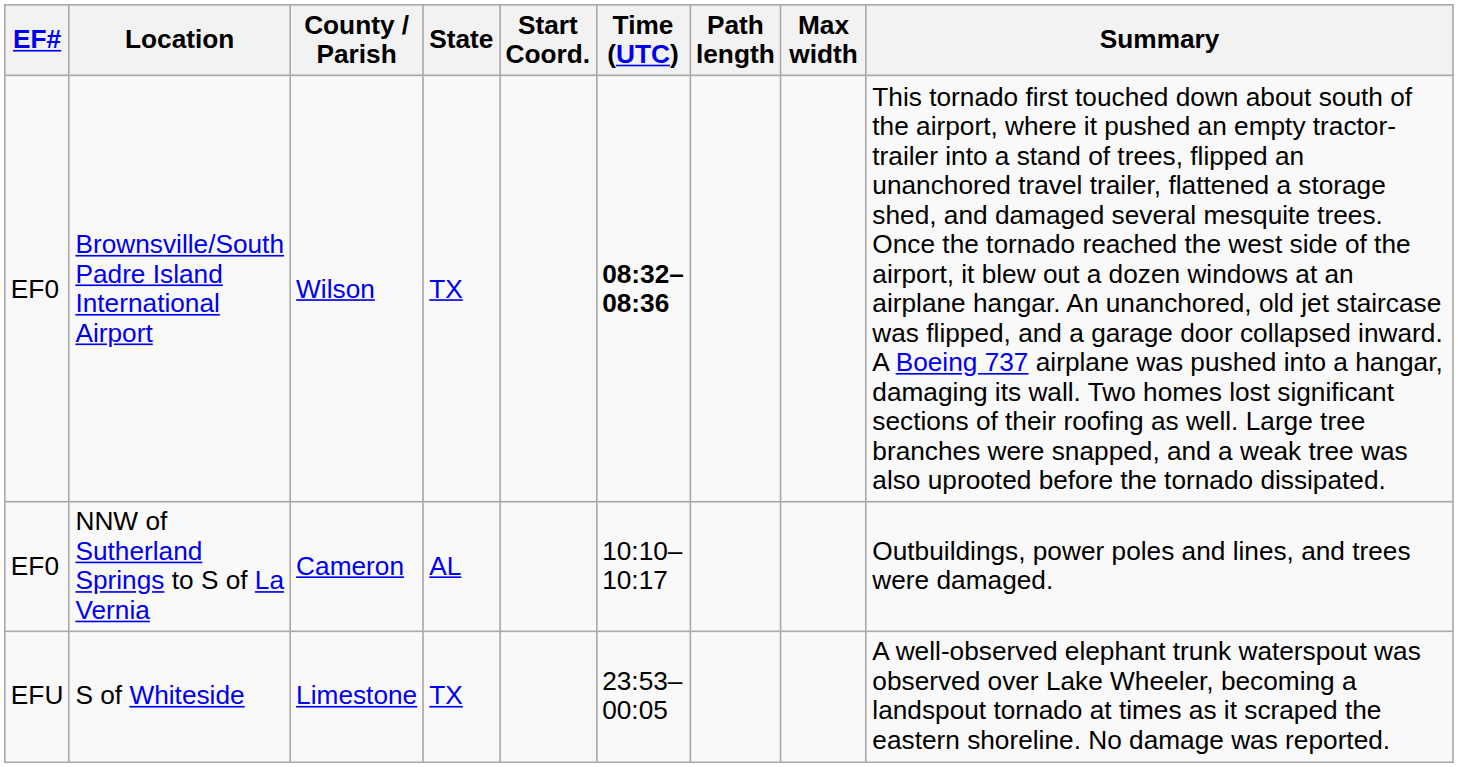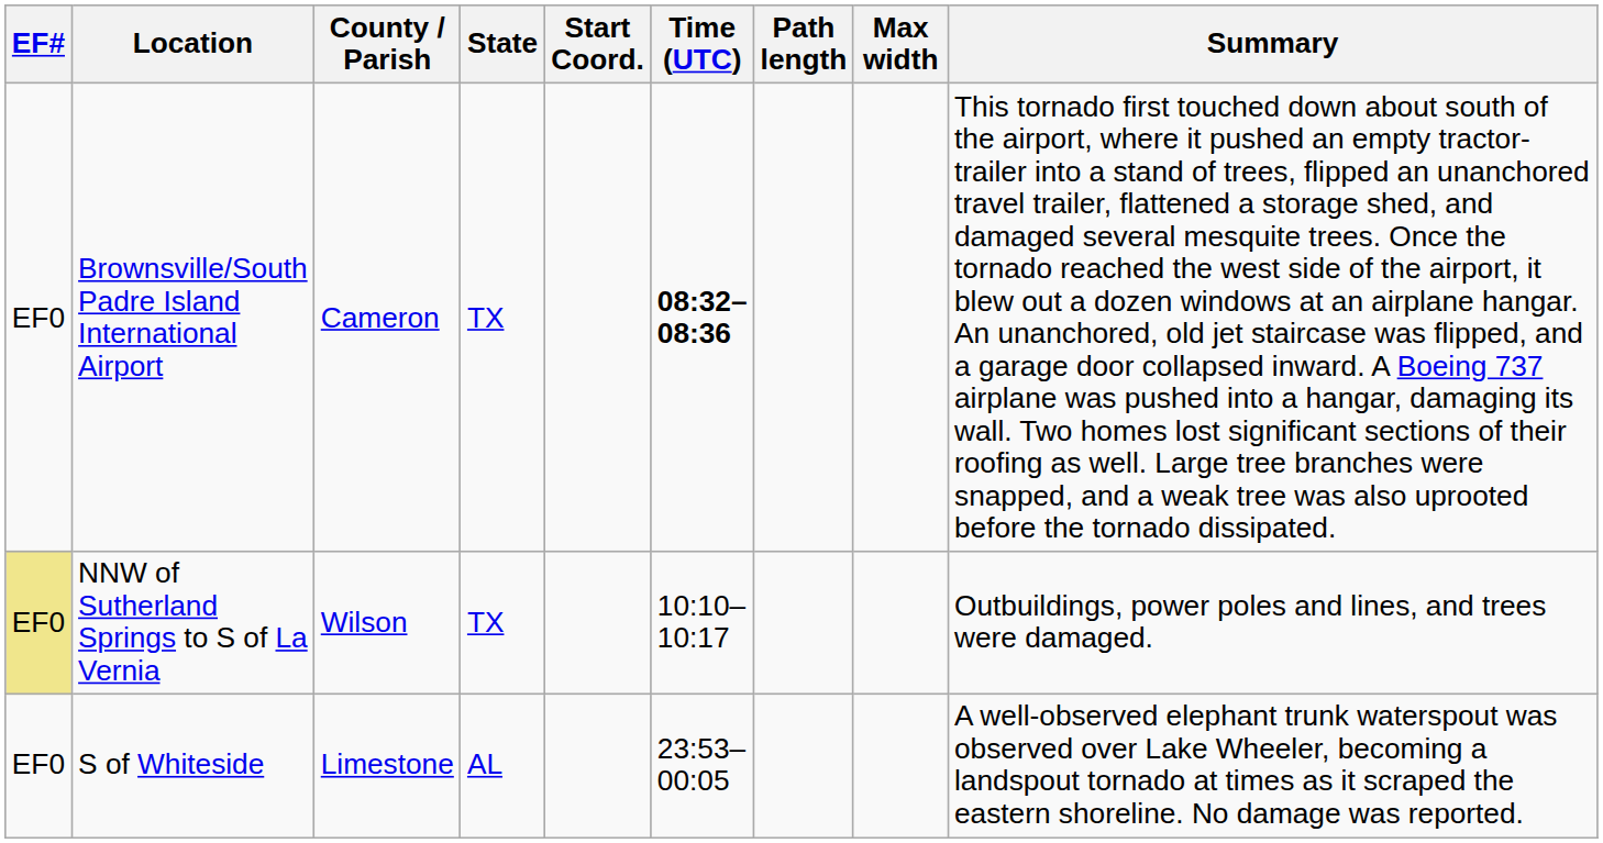Brownsville/South Padre Island International Airport | County / Parish: Wilson -> Cameron
NNW of Sutherland Springs to S of La Vernia | EF#: no background -> khaki background
NNW of Sutherland Springs to S of La Vernia | County / Parish: Cameron -> Wilson
NNW of Sutherland Springs to S of La Vernia | State: AL -> TX
S of Whiteside | EF#: EFU -> EF0
S of Whiteside | State: TX -> AL
